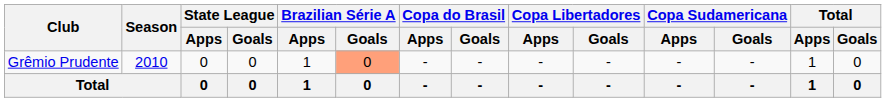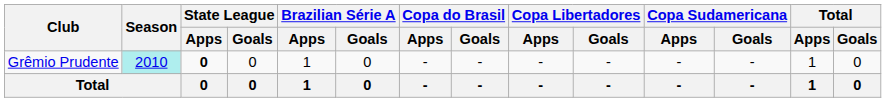Grêmio Prudente | Season: no background -> paleturquoise background
Grêmio Prudente | State League / Apps: normal -> bold
Grêmio Prudente | Brazilian Série A / Goals: lightsalmon background -> no background
